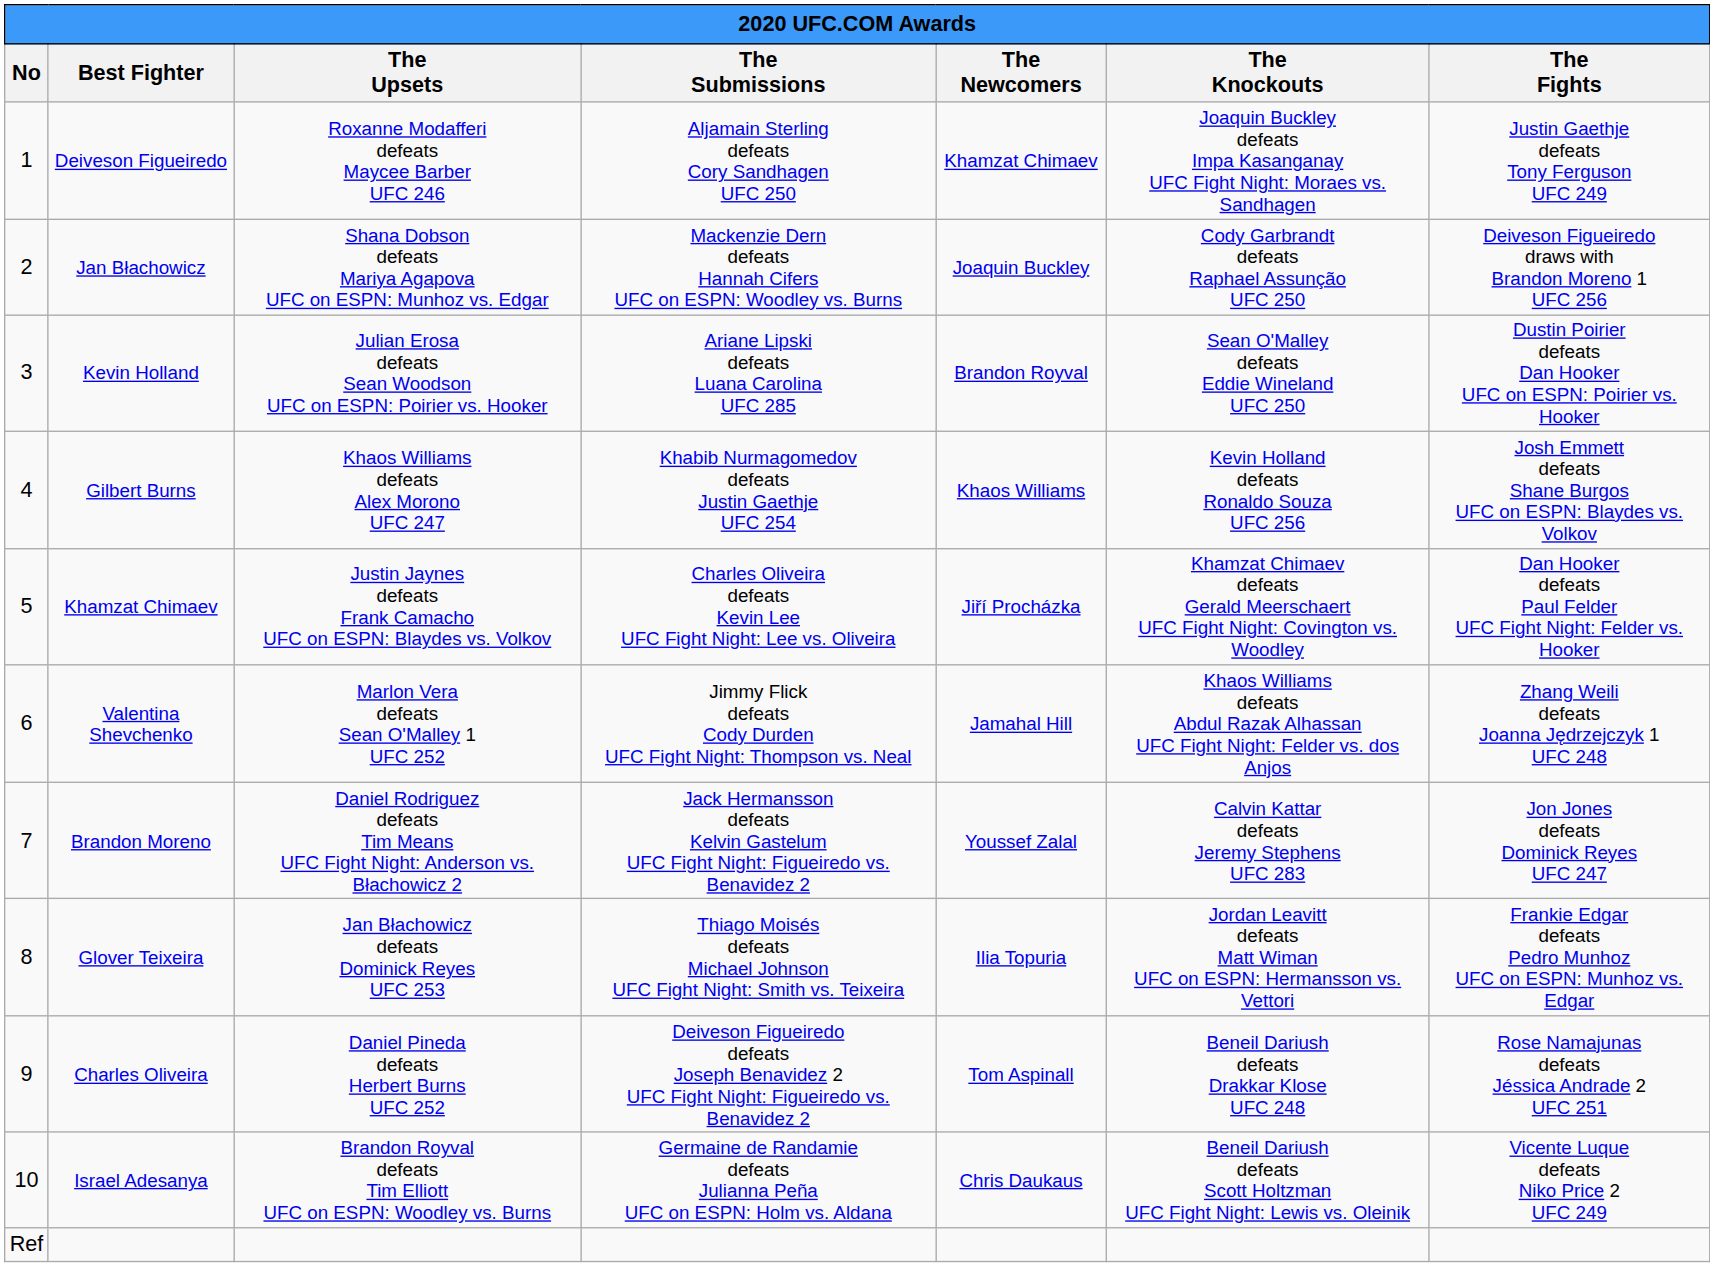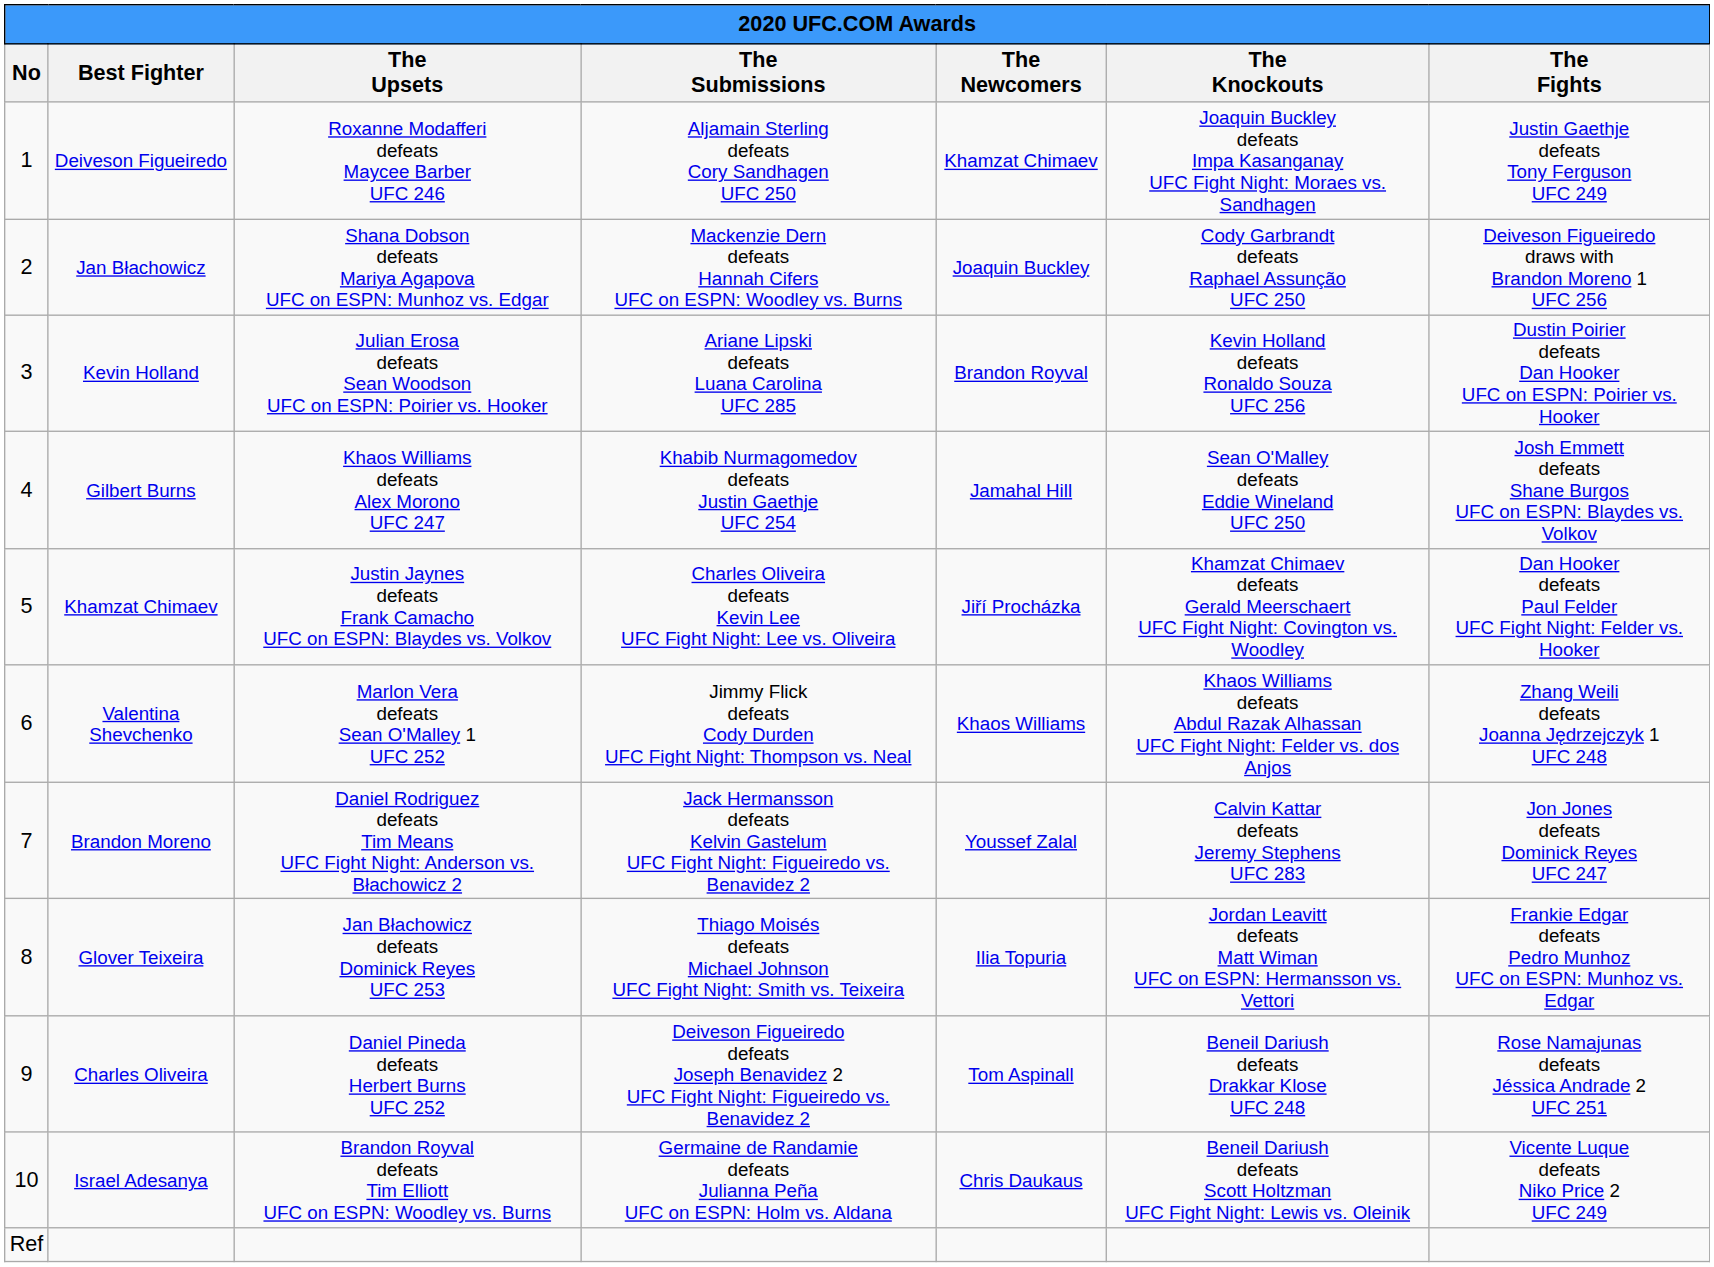Kevin Holland | The Knockouts: Sean O'Malley defeats Eddie Wineland UFC 250 -> Kevin Holland defeats Ronaldo Souza UFC 256
Gilbert Burns | The Newcomers: Khaos Williams -> Jamahal Hill
Gilbert Burns | The Knockouts: Kevin Holland defeats Ronaldo Souza UFC 256 -> Sean O'Malley defeats Eddie Wineland UFC 250
Valentina Shevchenko | The Newcomers: Jamahal Hill -> Khaos Williams
